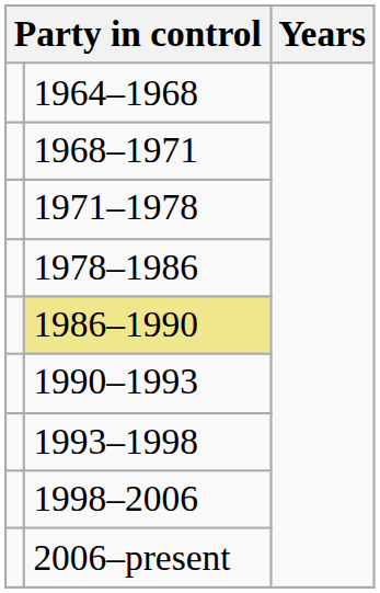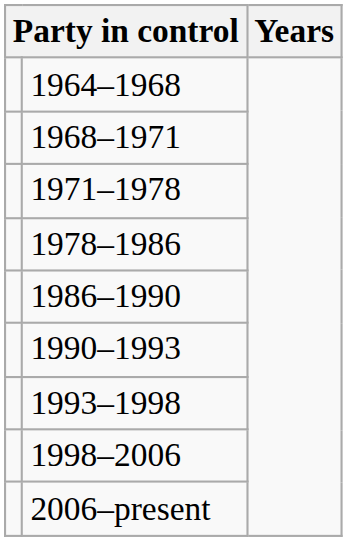1986–1990 | column 2: khaki background -> no background
